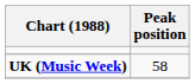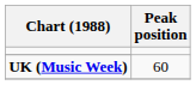row 3 | Peak position: 58 -> 60
